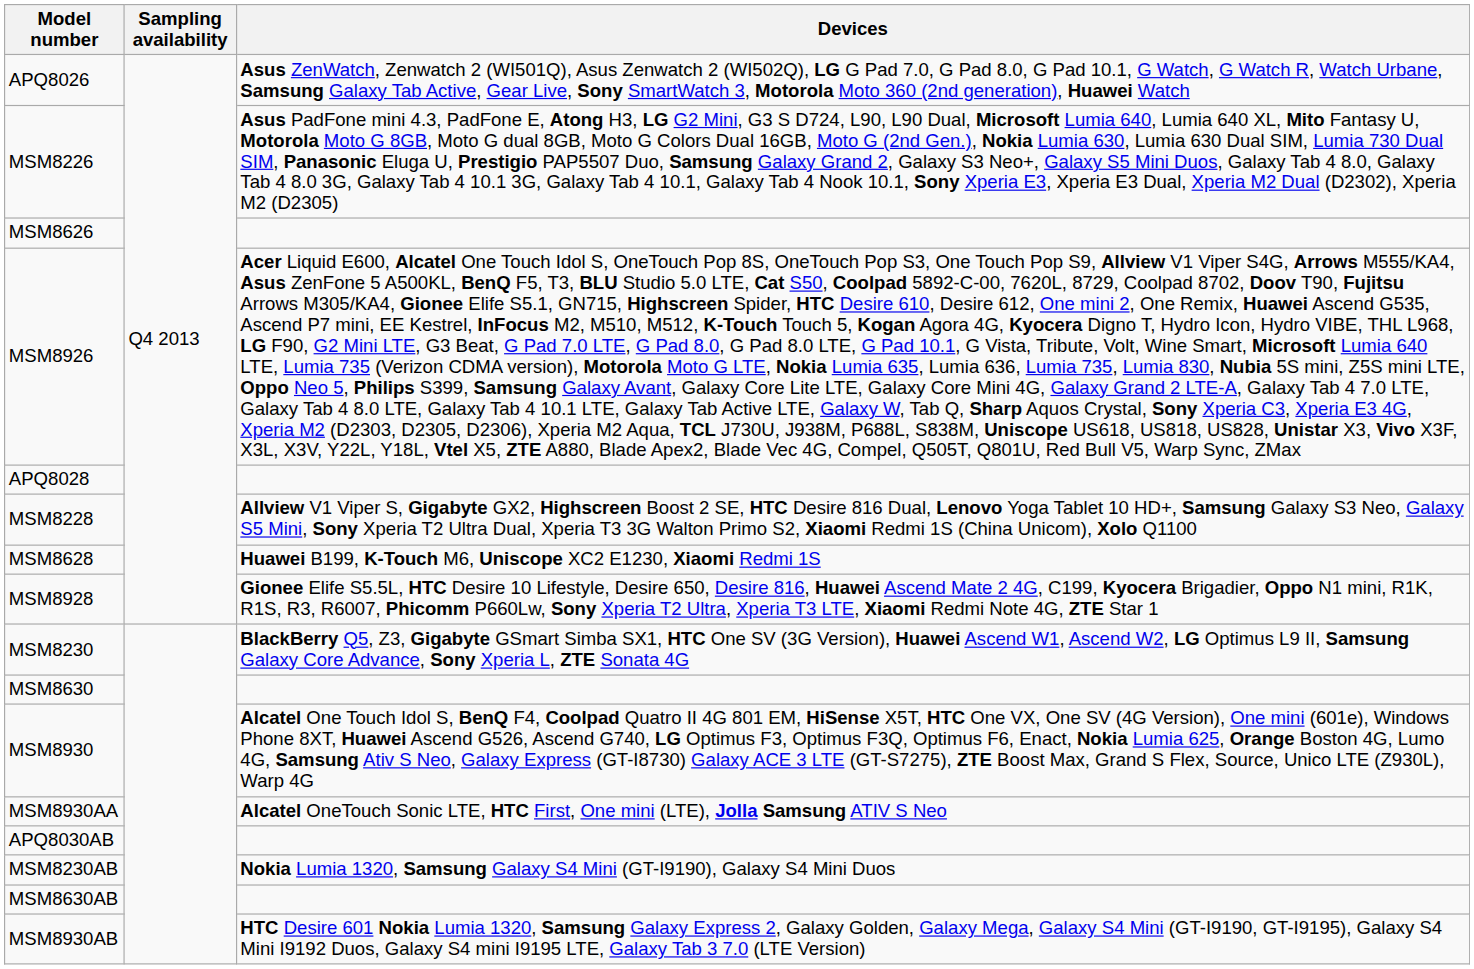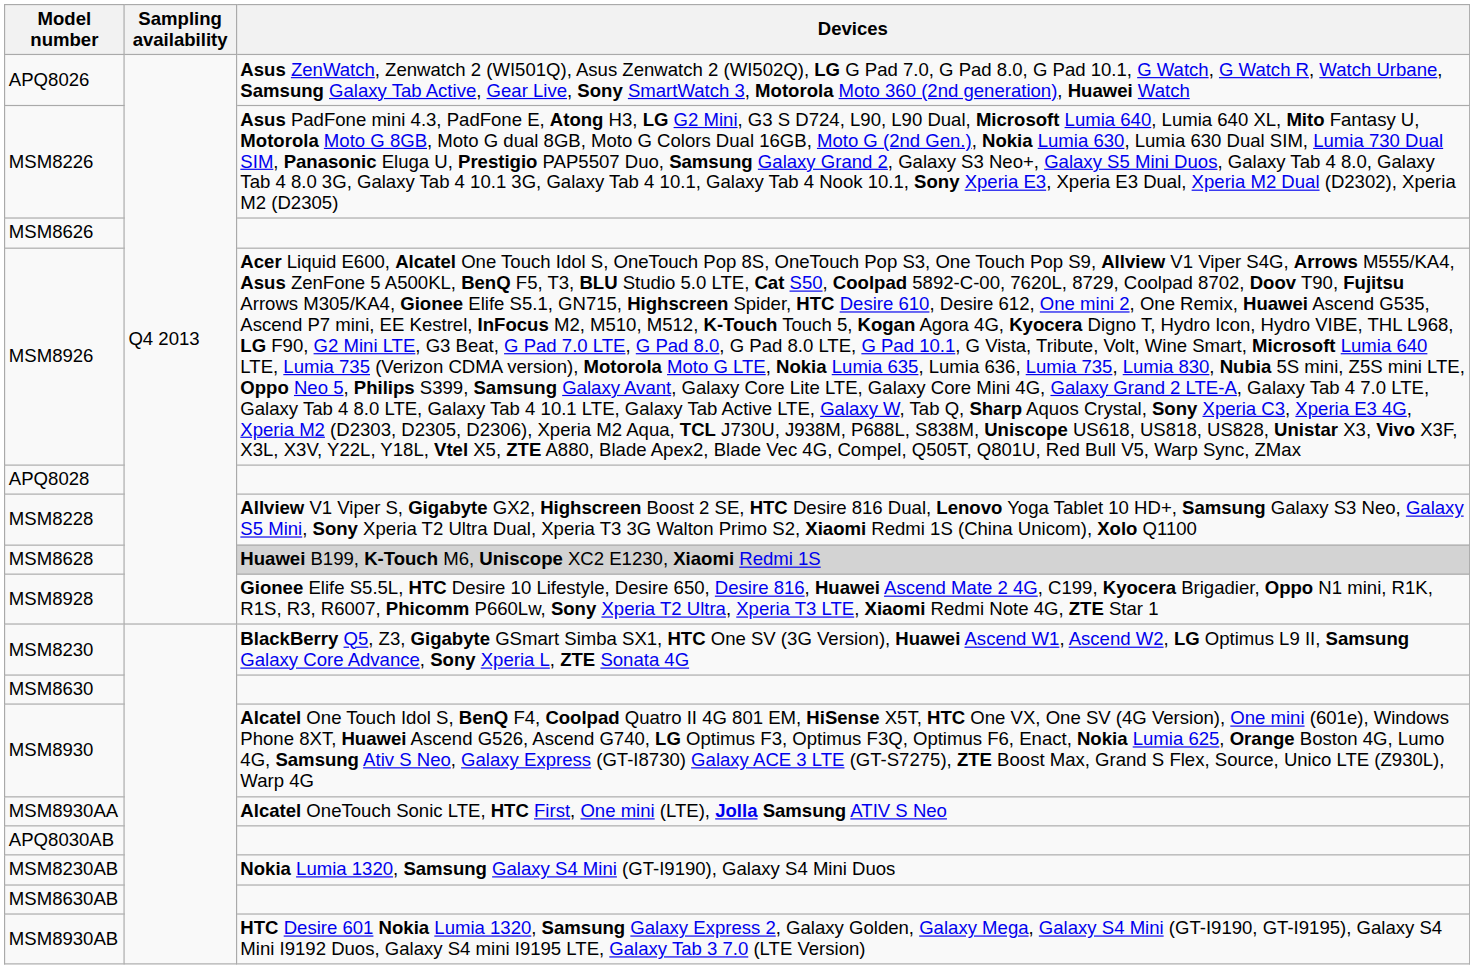MSM8628 | Devices: no background -> lightgrey background
